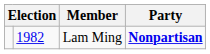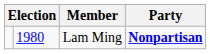Lam Ming | column 2: 1982 -> 1980
